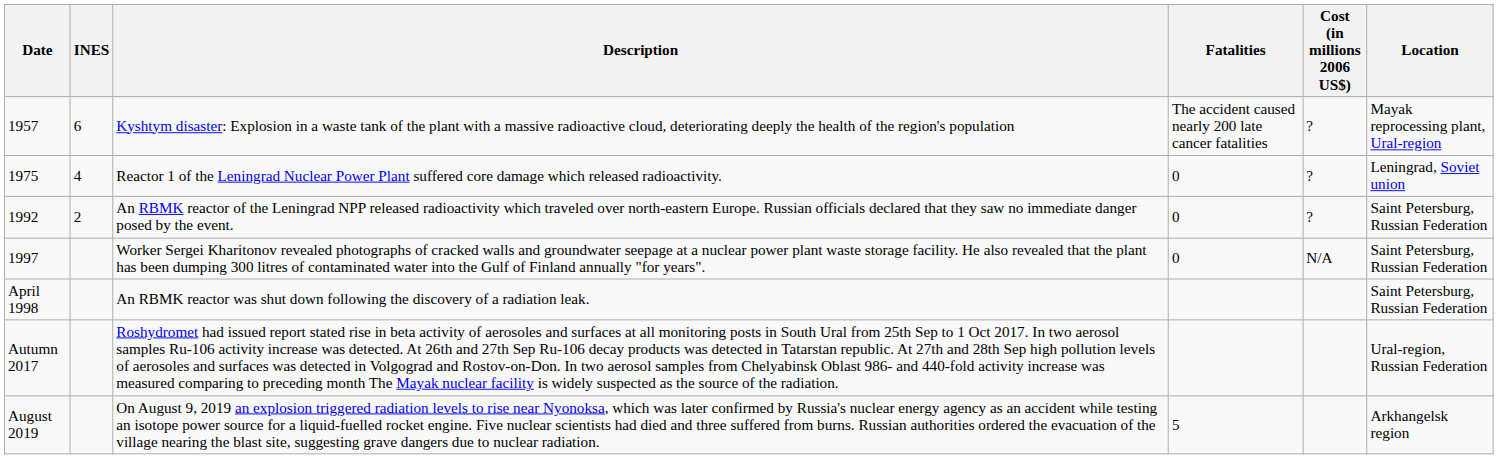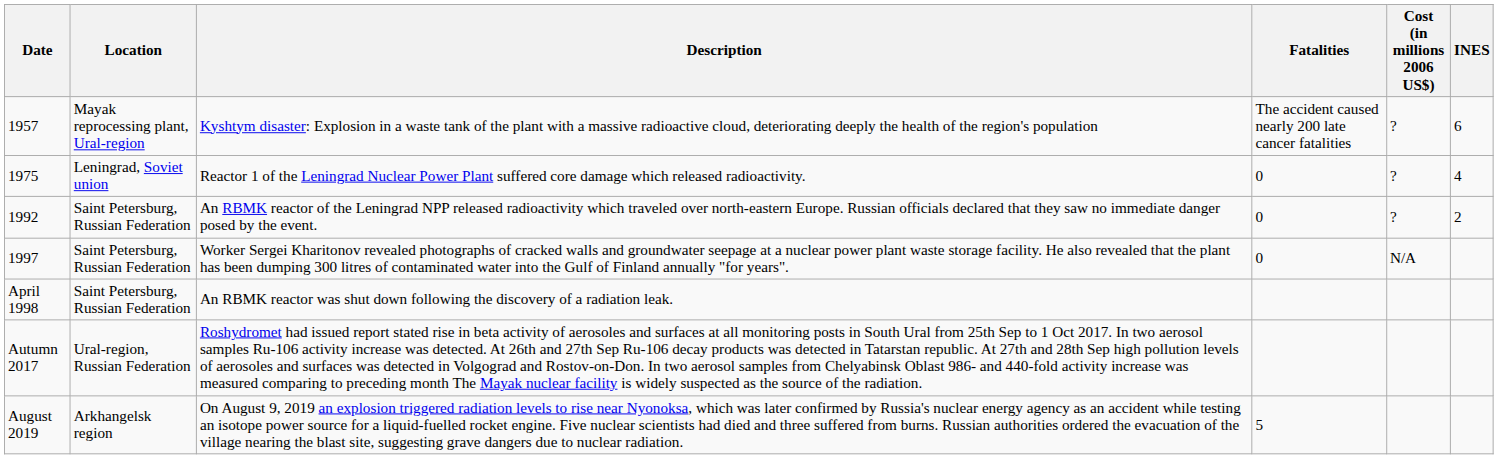columns swapped: Location <-> INES
